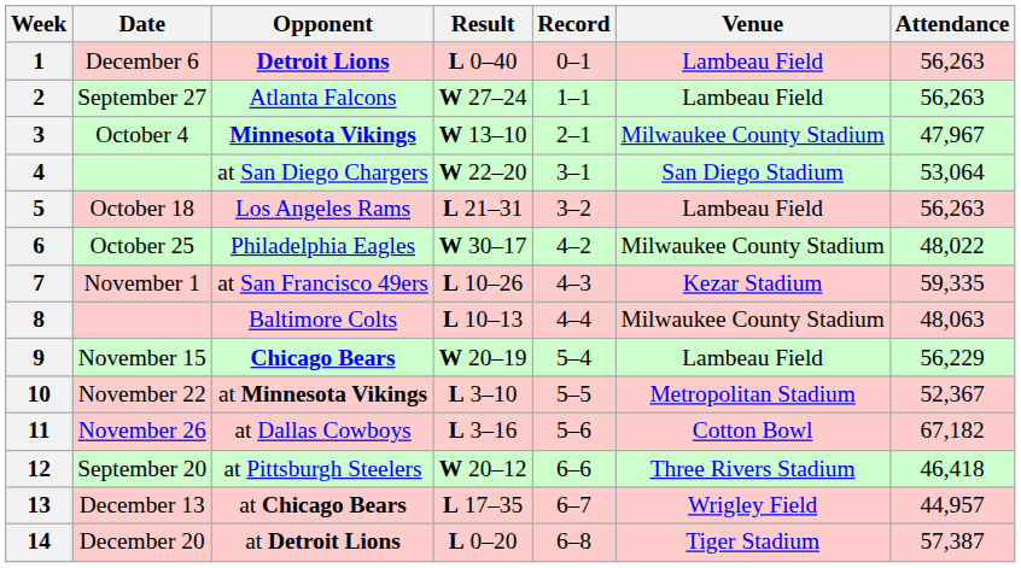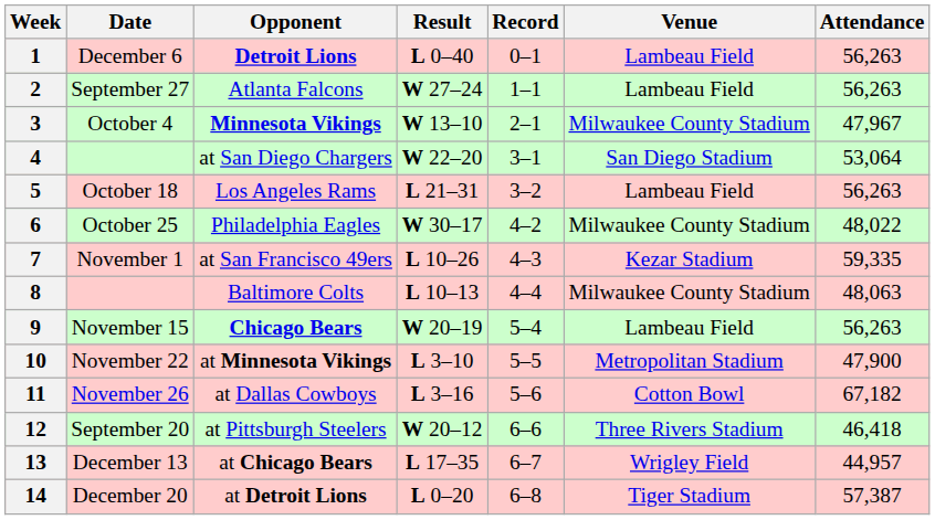9 | Attendance: 56,229 -> 56,263
10 | Attendance: 52,367 -> 47,900
